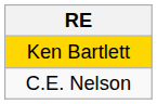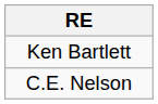row 2 | column 1: gold background -> no background
